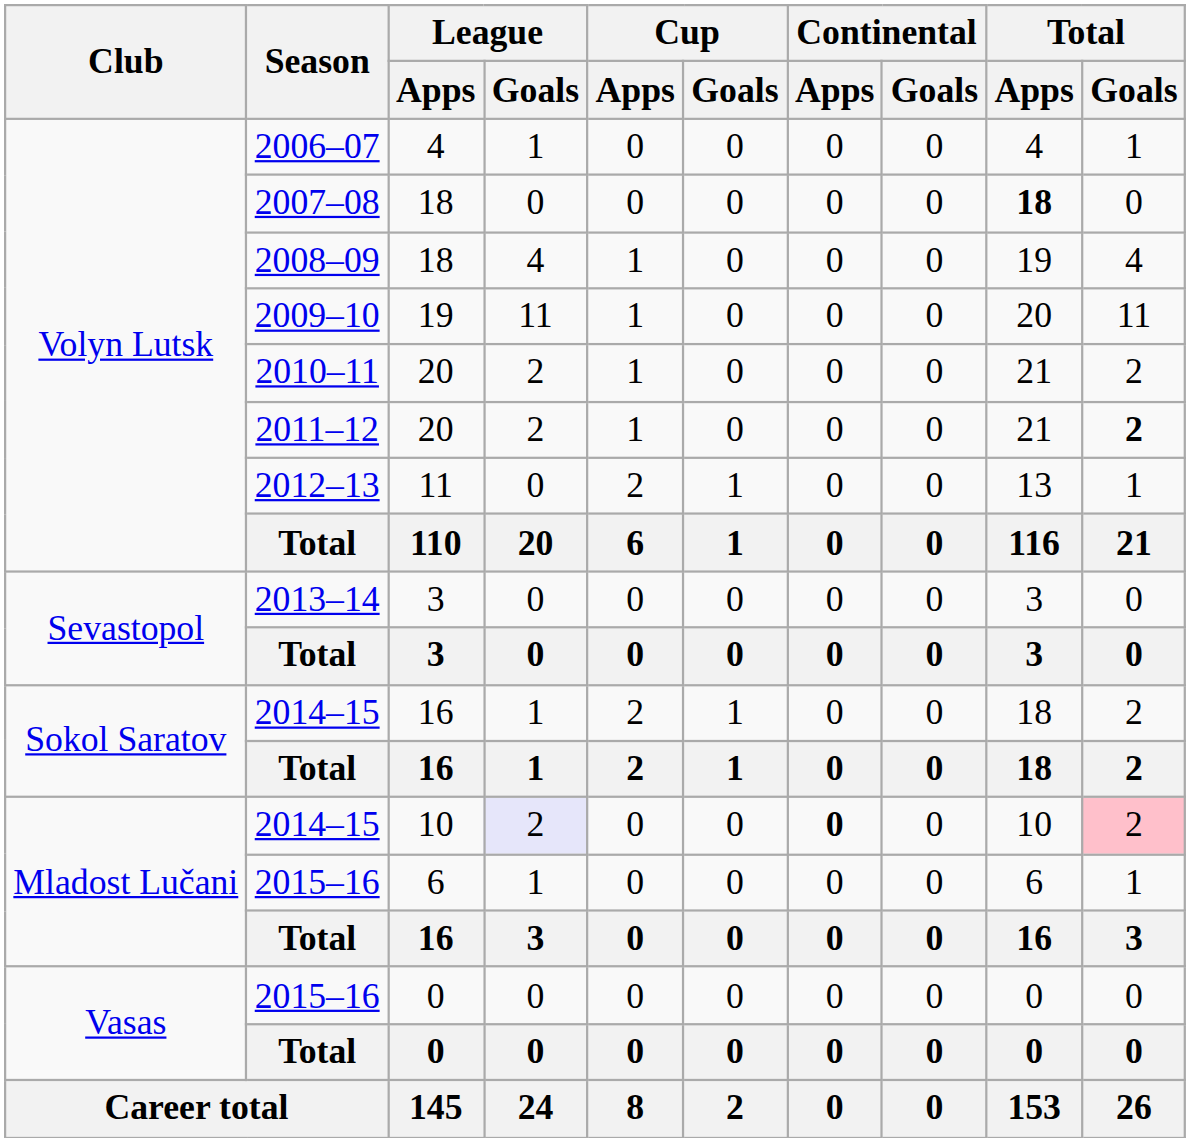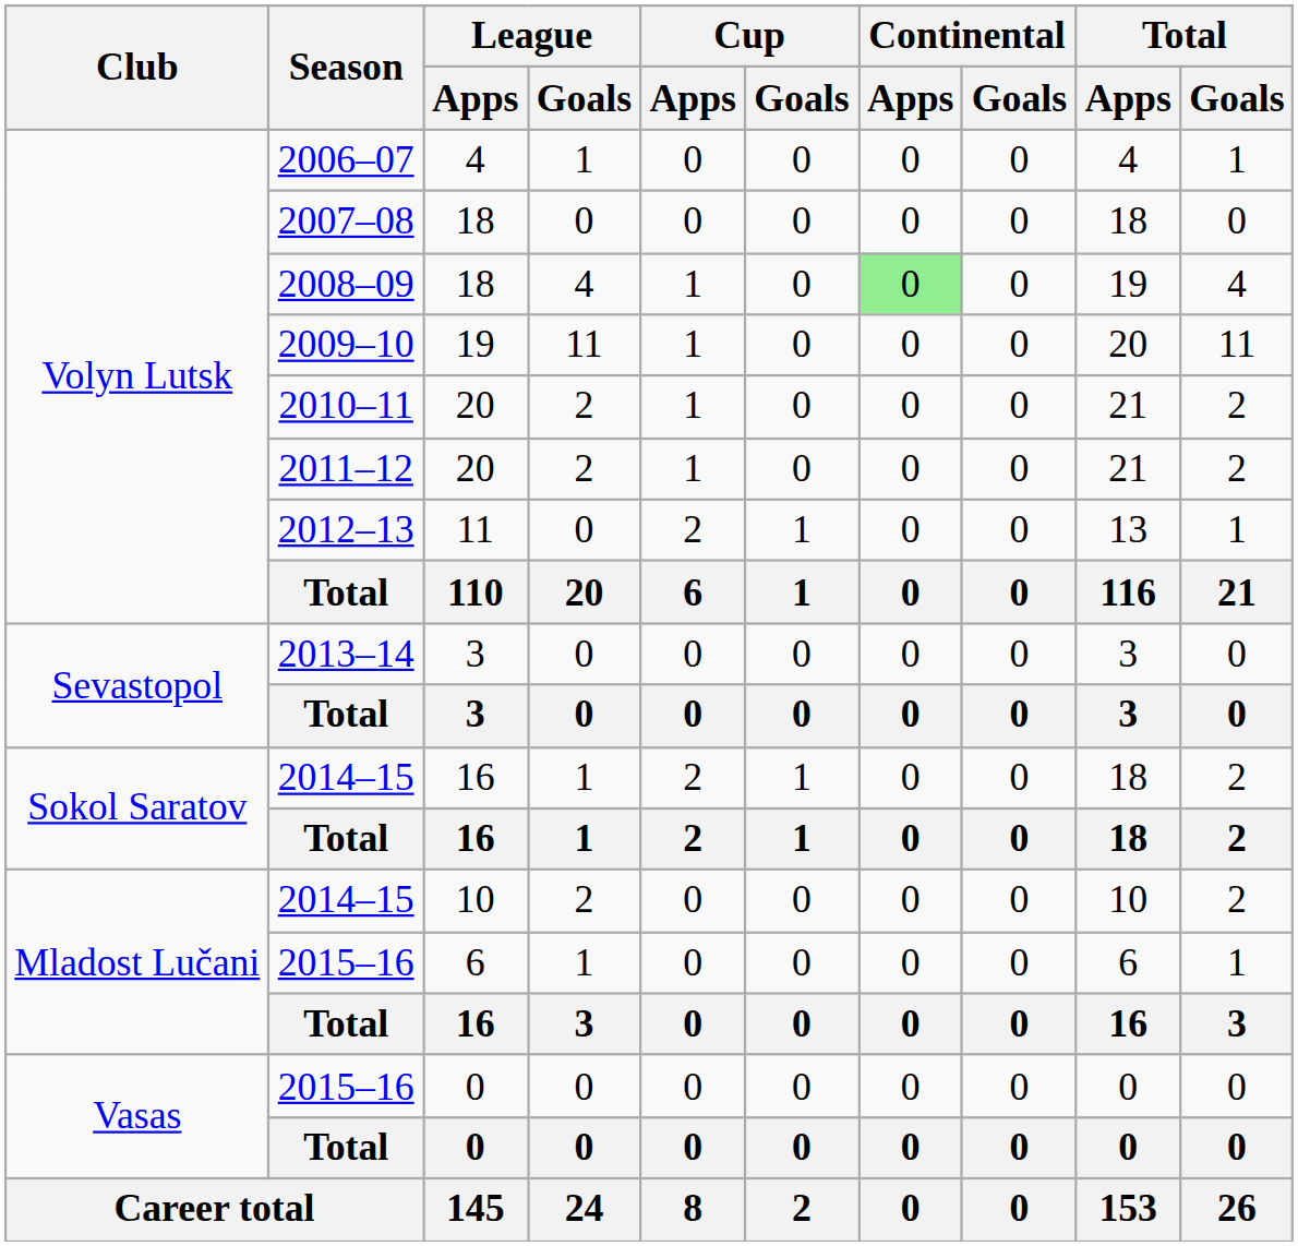2007–08 | Total / Apps: bold -> normal
2008–09 | Continental / Apps: no background -> lightgreen background
2011–12 | Total / Goals: bold -> normal
2014–15 / 10 | League / Goals: lavender background -> no background
2014–15 / 10 | Continental / Apps: bold -> normal
2014–15 / 10 | Total / Goals: pink background -> no background
